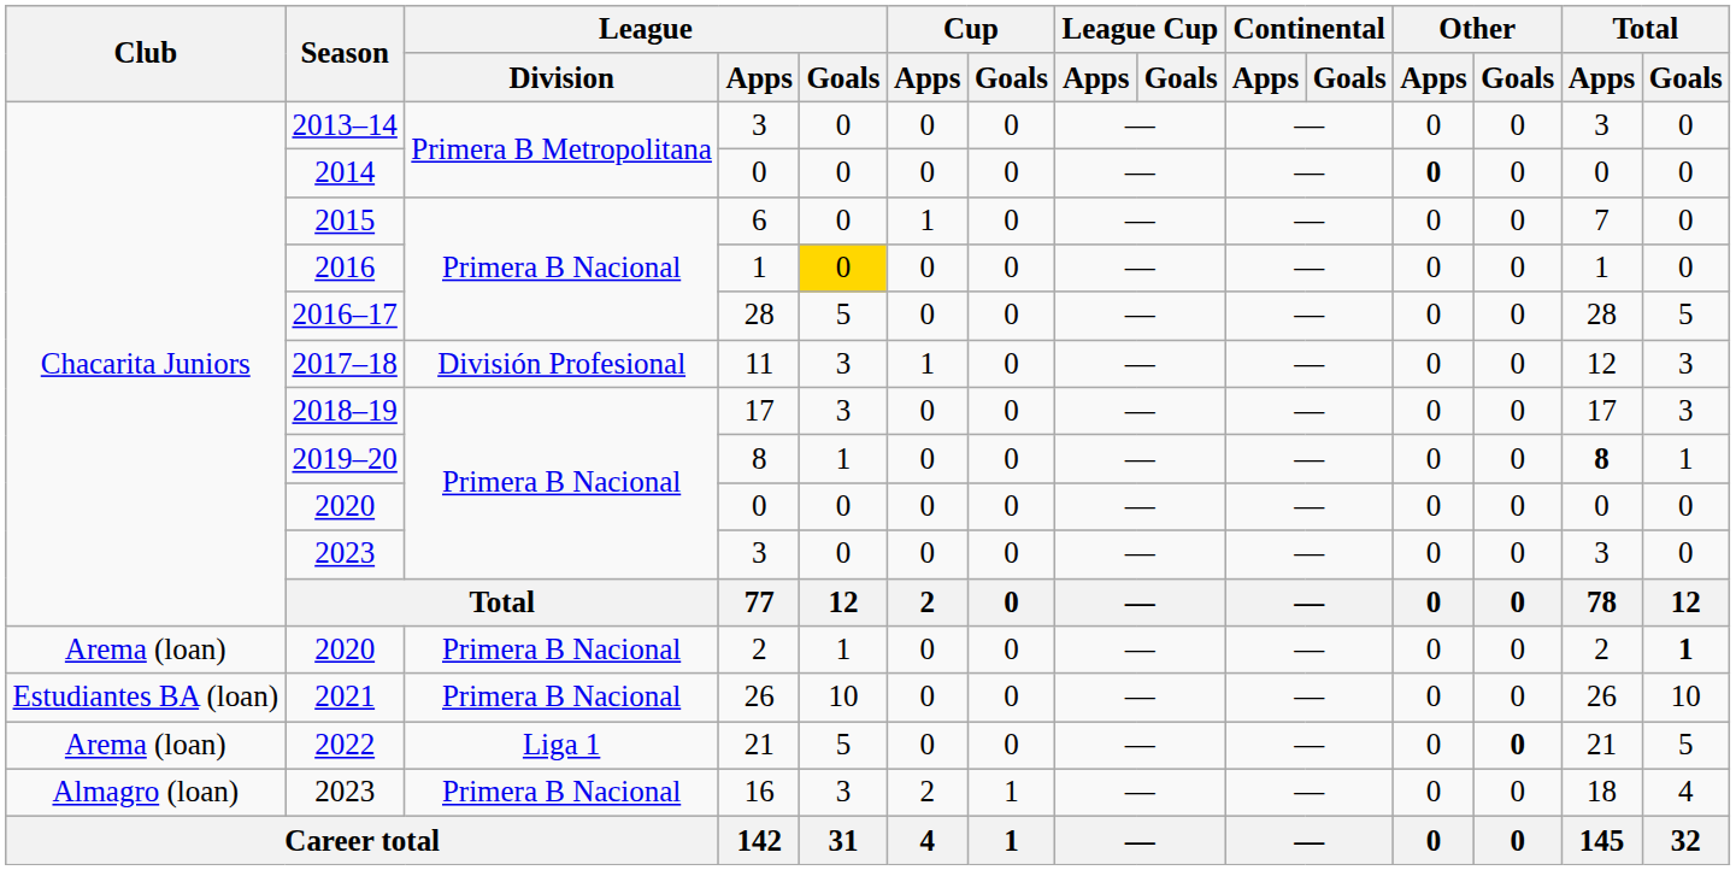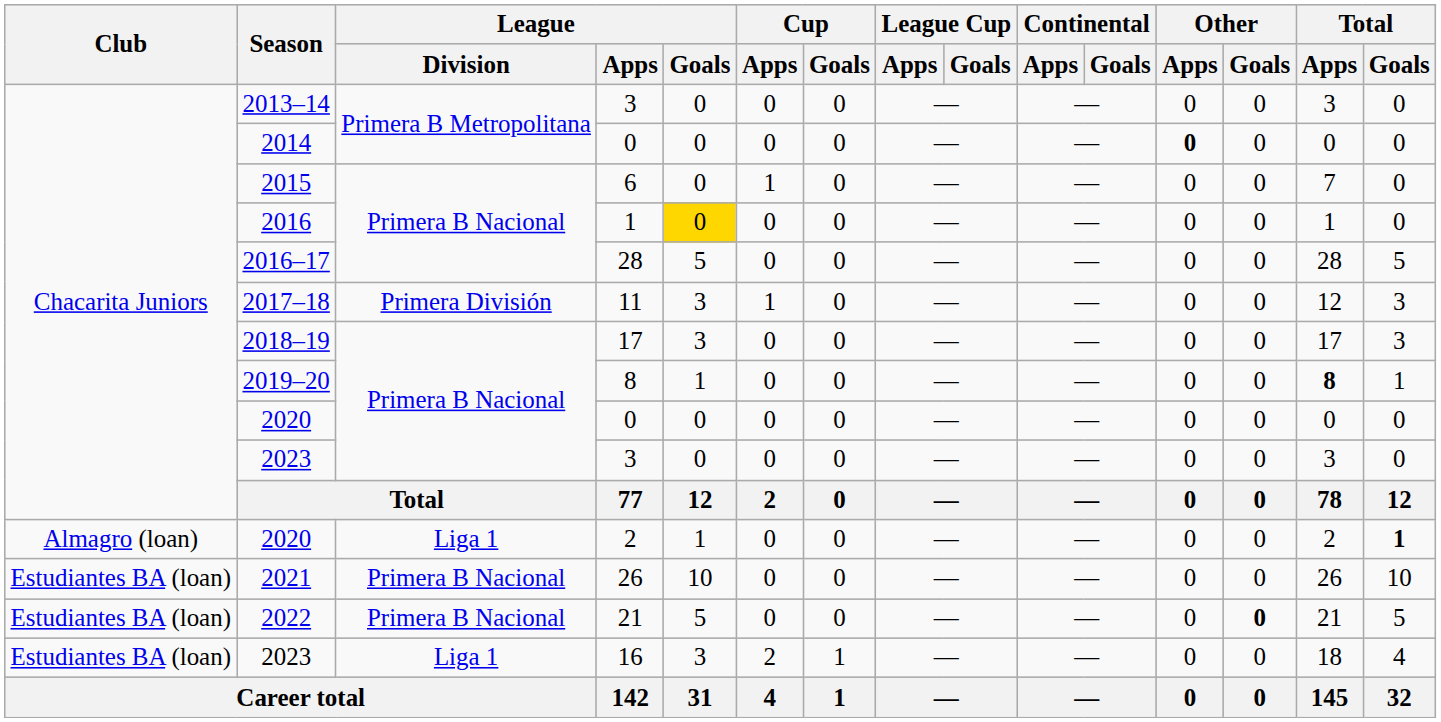2017–18 | League / Division: División Profesional -> Primera División
2020 / 2 | Club: Arema (loan) -> Almagro (loan)
2020 / 2 | League / Division: Primera B Nacional -> Liga 1
2022 | Club: Arema (loan) -> Estudiantes BA (loan)
2022 | League / Division: Liga 1 -> Primera B Nacional
2023 / 16 | Club: Almagro (loan) -> Estudiantes BA (loan)
2023 / 16 | League / Division: Primera B Nacional -> Liga 1
